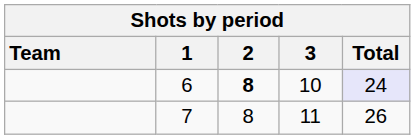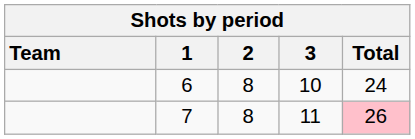6 | 2: bold -> normal
6 | Total: lavender background -> no background
7 | Total: no background -> pink background
